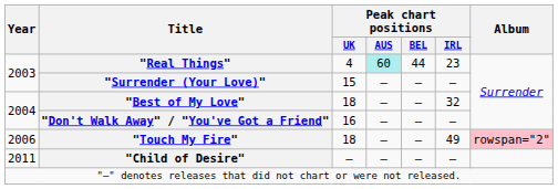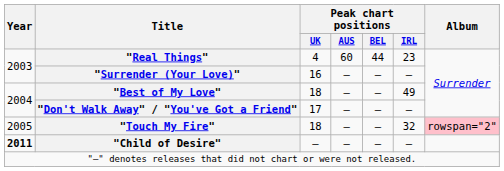"Real Things" | Peak chart positions / AUS: paleturquoise background -> no background
"Surrender (Your Love)" | Peak chart positions / UK: 15 -> 16
"Best of My Love" | Peak chart positions / IRL: 32 -> 49
"Don't Walk Away" / "You've Got a Friend" | Peak chart positions / UK: 16 -> 17
"Touch My Fire" | Year: 2006 -> 2005
"Touch My Fire" | Peak chart positions / IRL: 49 -> 32
"Child of Desire" | Year: normal -> bold
